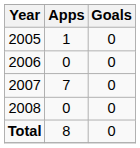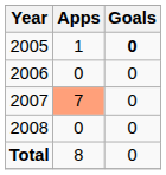2005 | Goals: normal -> bold
2007 | Apps: no background -> lightsalmon background
